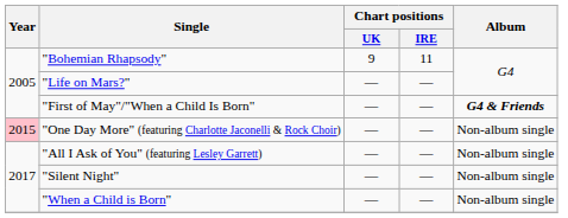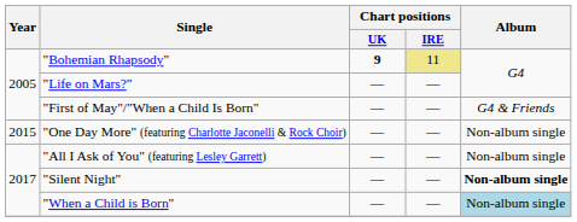"Bohemian Rhapsody" | Chart positions / UK: normal -> bold
"Bohemian Rhapsody" | Chart positions / IRE: no background -> khaki background
"First of May"/"When a Child Is Born" | Album: bold -> normal
"One Day More" (featuring Charlotte Jaconelli & Rock Choir) | Year: pink background -> no background
"Silent Night" | Album: normal -> bold
"When a Child is Born" | Album: no background -> lightblue background
